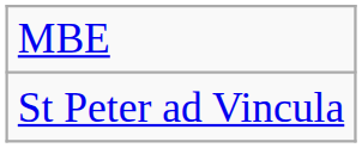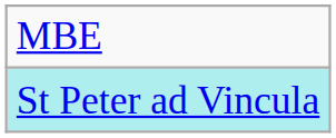row 2 | column 1: no background -> paleturquoise background
